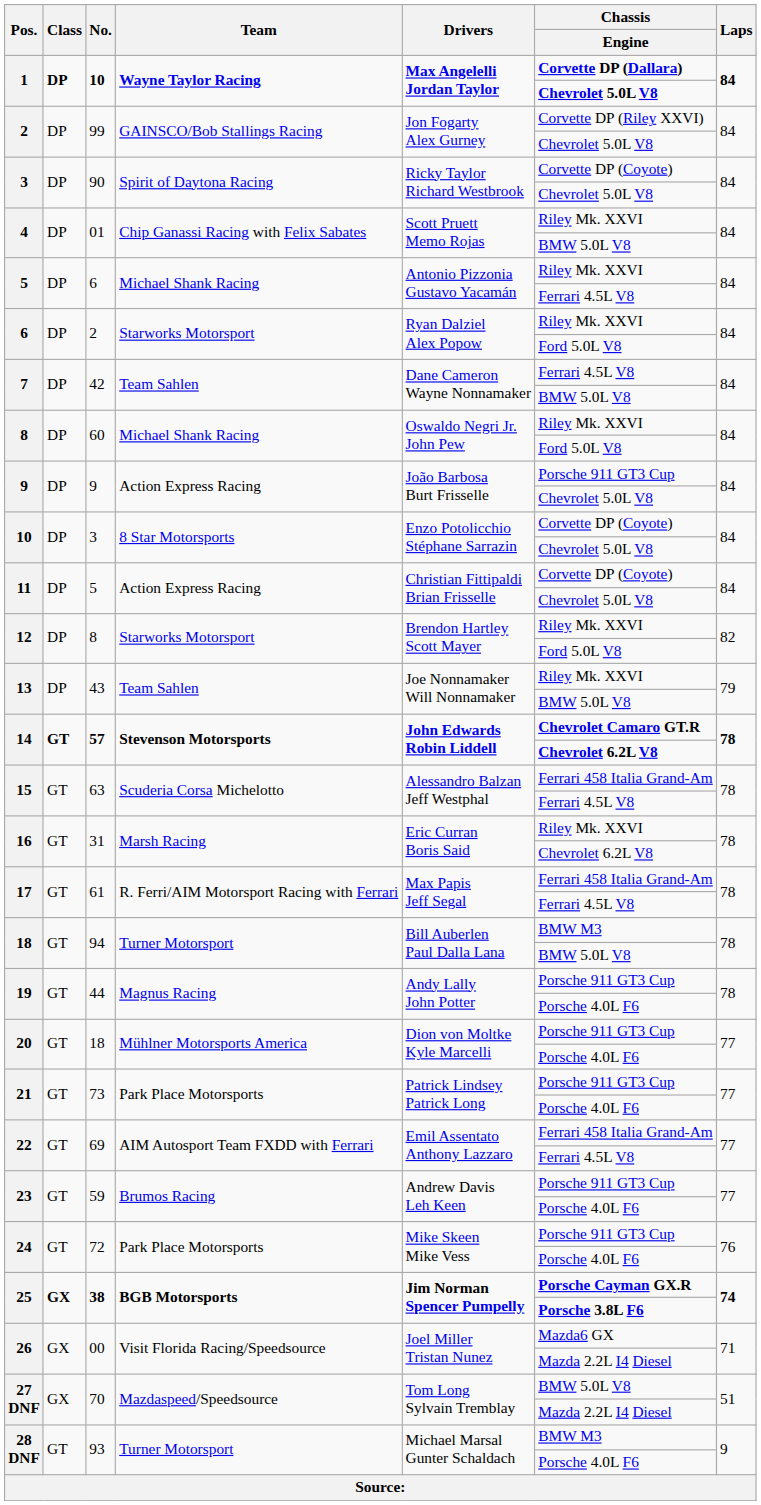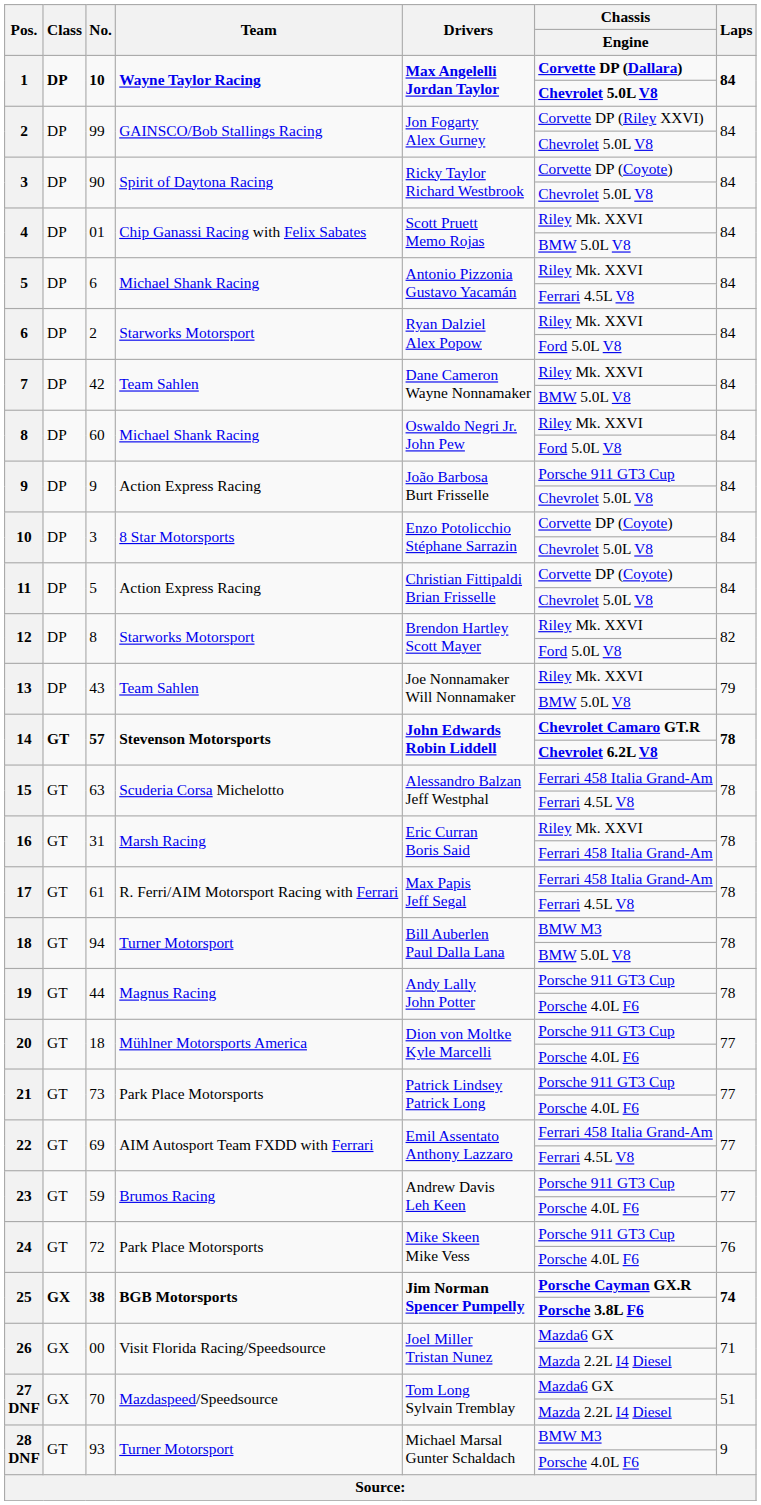row 15 | Chassis / Engine: Ferrari 4.5L V8 -> Riley Mk. XXVI
row 34 | Chassis / Engine: Chevrolet 6.2L V8 -> Ferrari 458 Italia Grand-Am
row 55 | Chassis / Engine: BMW 5.0L V8 -> Mazda6 GX
